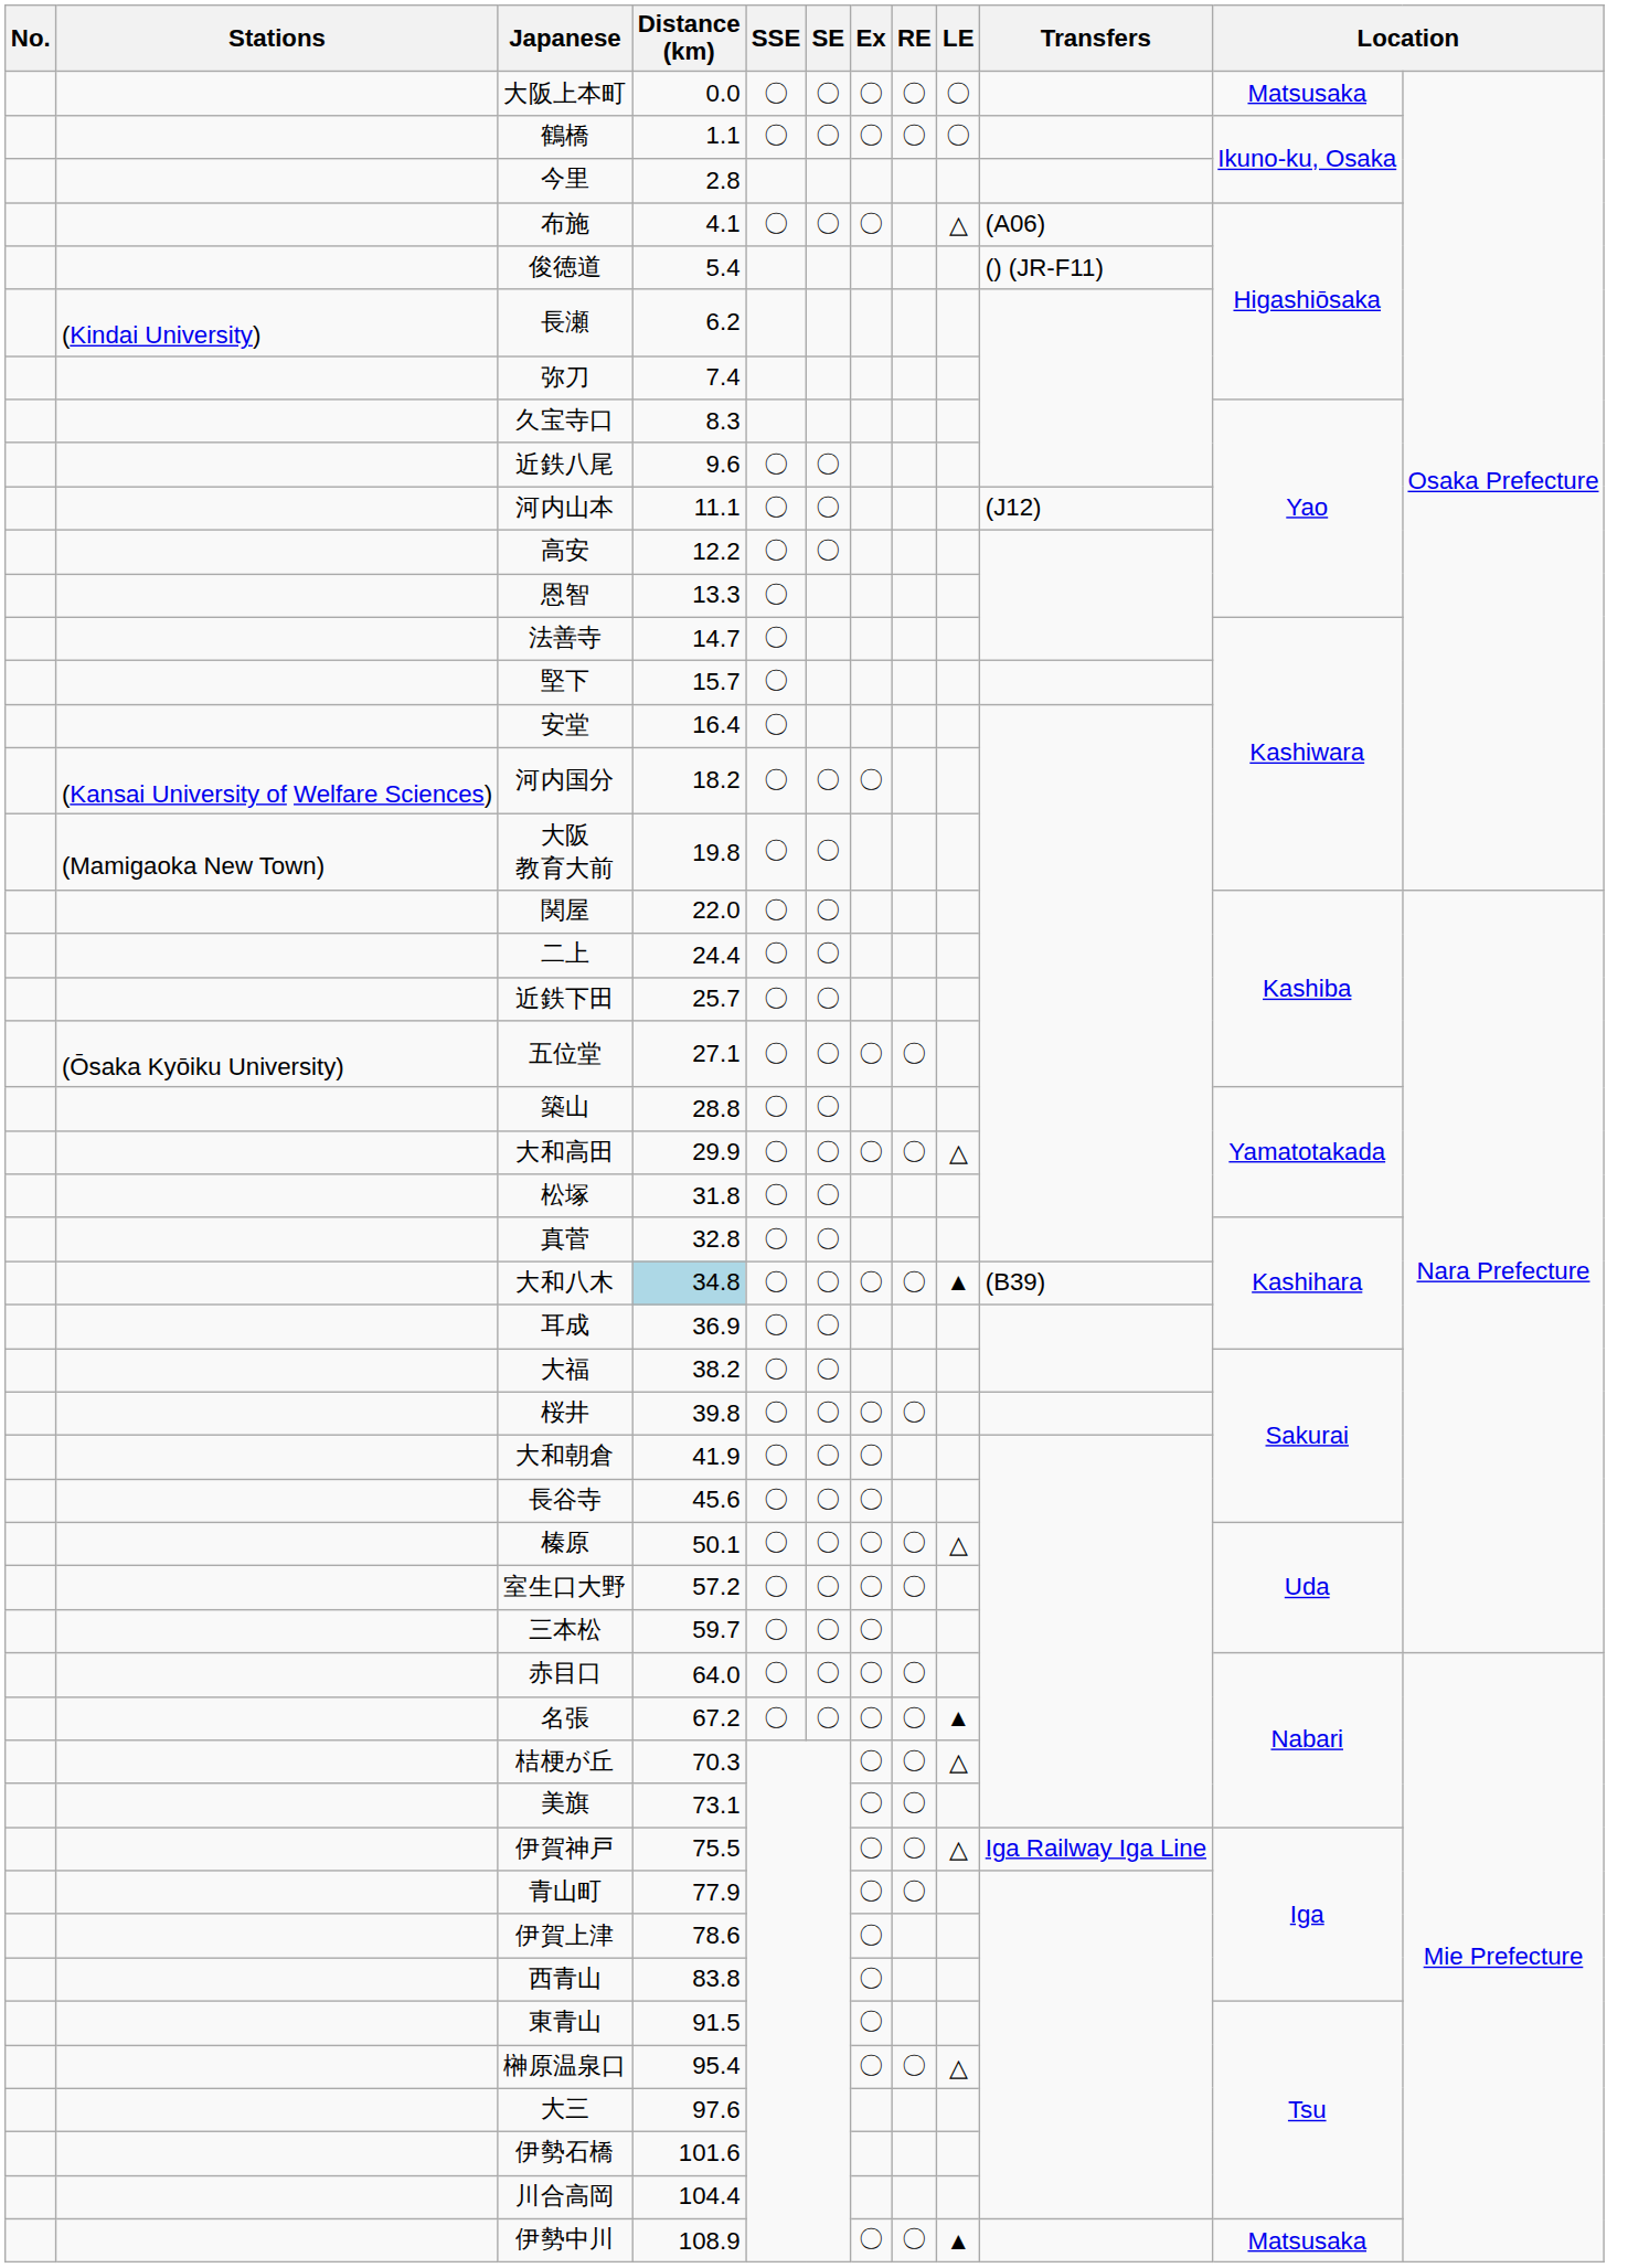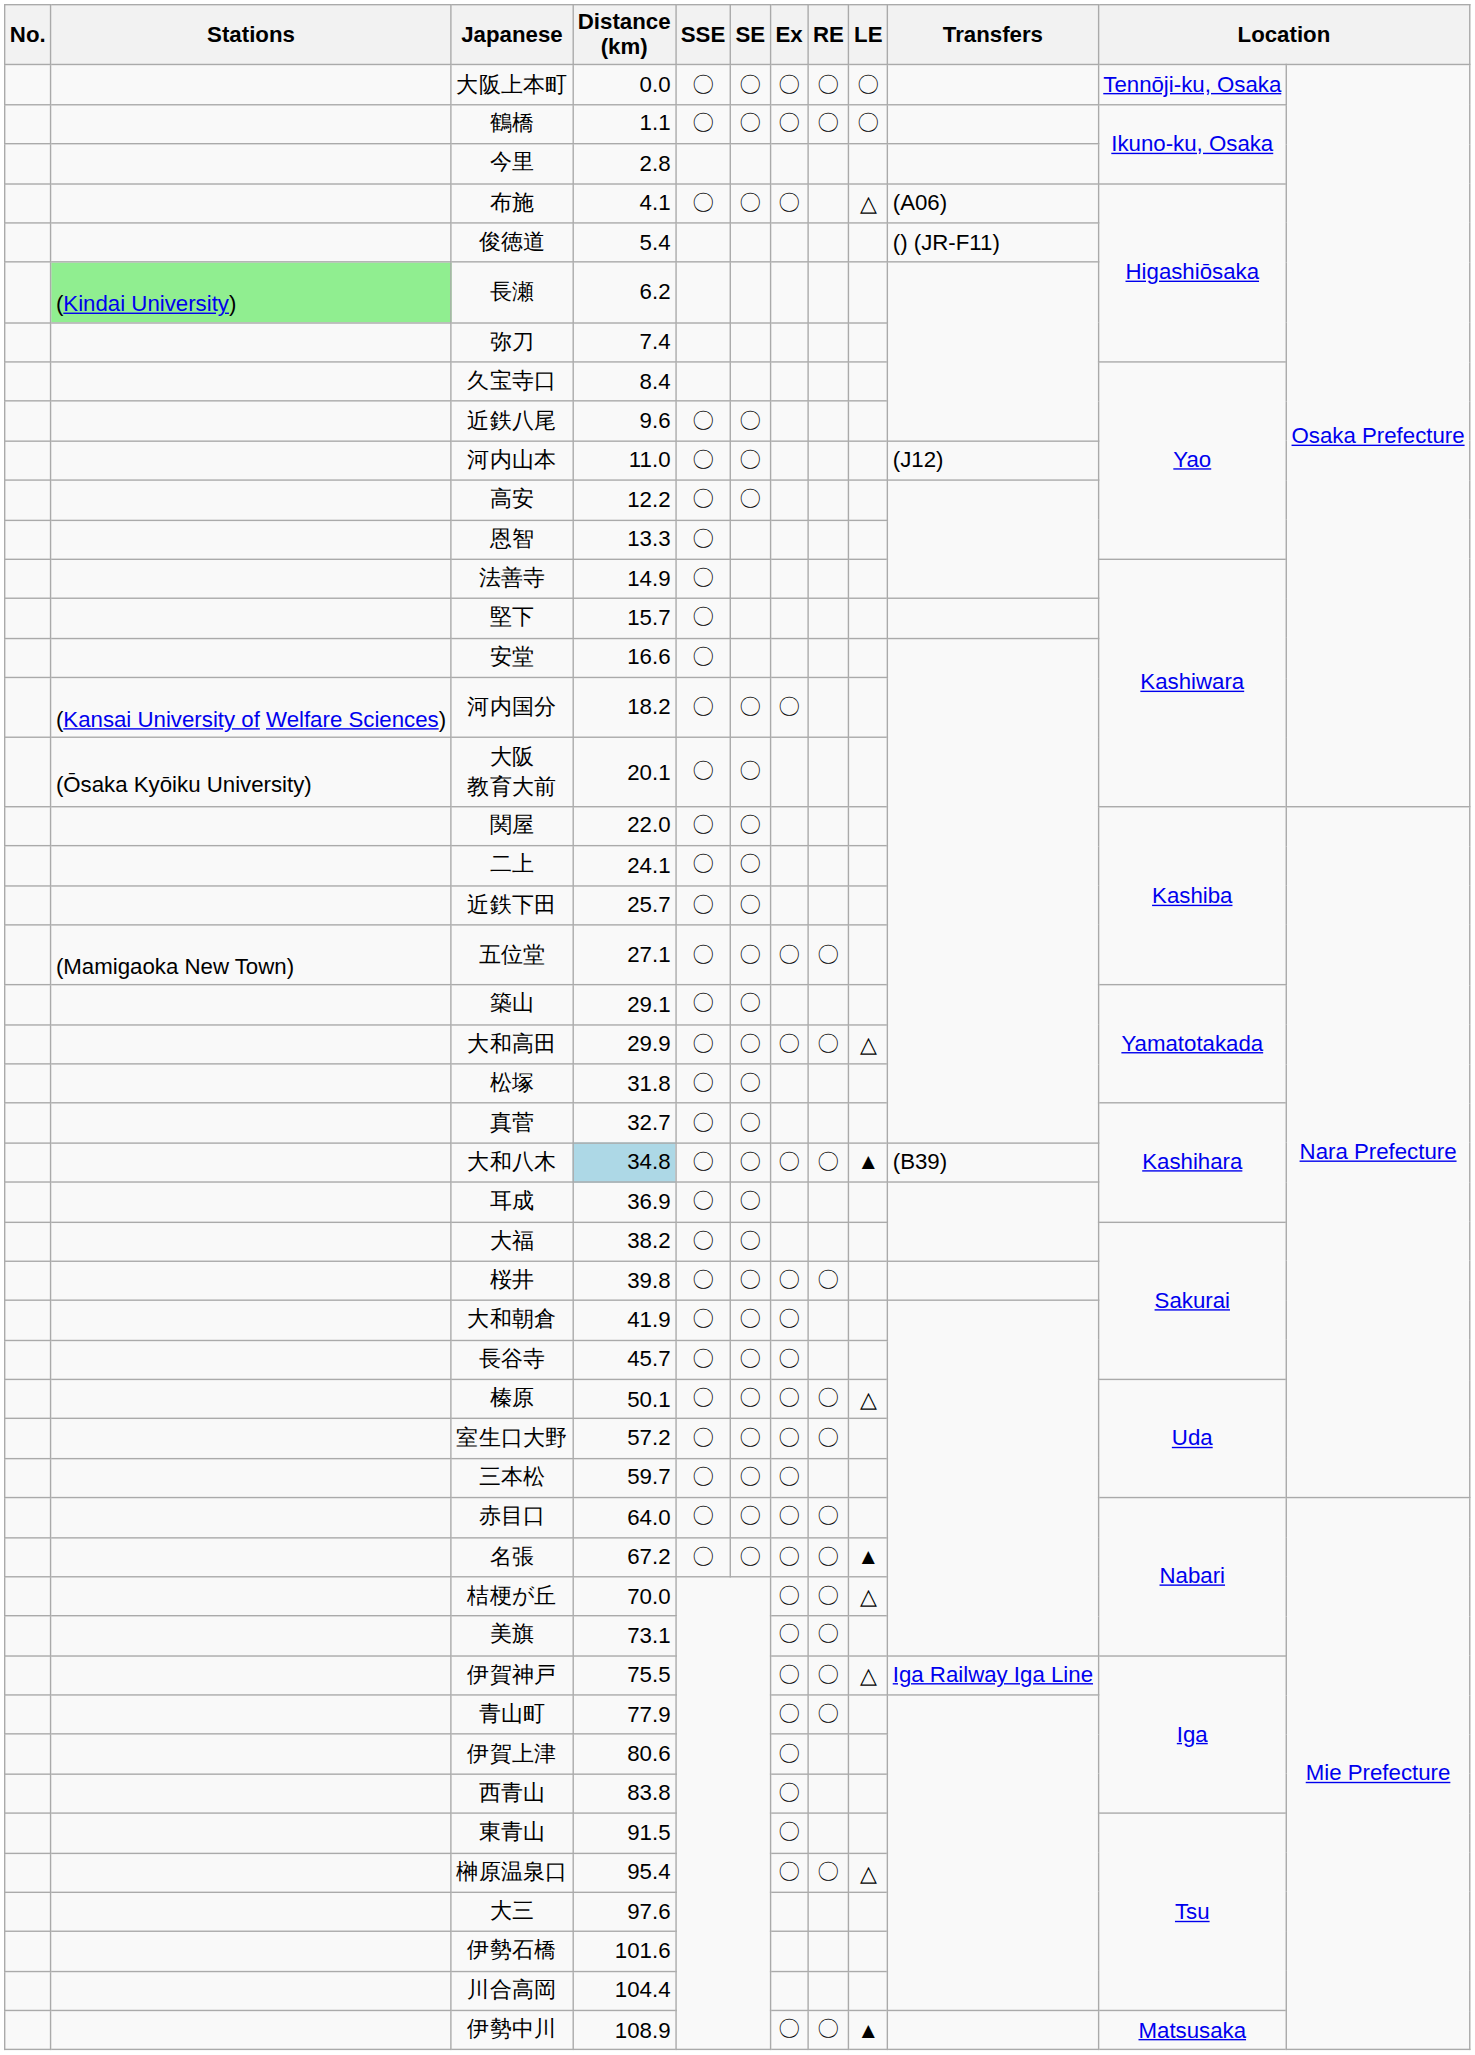大阪上本町 | column 11: Matsusaka -> Tennōji-ku, Osaka
長瀬 | Stations: no background -> lightgreen background
久宝寺口 | Distance (km): 8.3 -> 8.4
河内山本 | Distance (km): 11.1 -> 11.0
法善寺 | Distance (km): 14.7 -> 14.9
安堂 | Distance (km): 16.4 -> 16.6
大阪 教育大前 | Stations: (Mamigaoka New Town) -> (Ōsaka Kyōiku University)
大阪 教育大前 | Distance (km): 19.8 -> 20.1
二上 | Distance (km): 24.4 -> 24.1
五位堂 | Stations: (Ōsaka Kyōiku University) -> (Mamigaoka New Town)
築山 | Distance (km): 28.8 -> 29.1
真菅 | Distance (km): 32.8 -> 32.7
長谷寺 | Distance (km): 45.6 -> 45.7
桔梗が丘 | Distance (km): 70.3 -> 70.0
伊賀上津 | Distance (km): 78.6 -> 80.6
